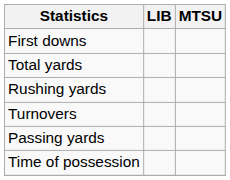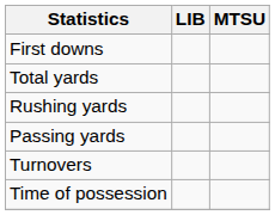rows swapped: Passing yards <-> Turnovers
